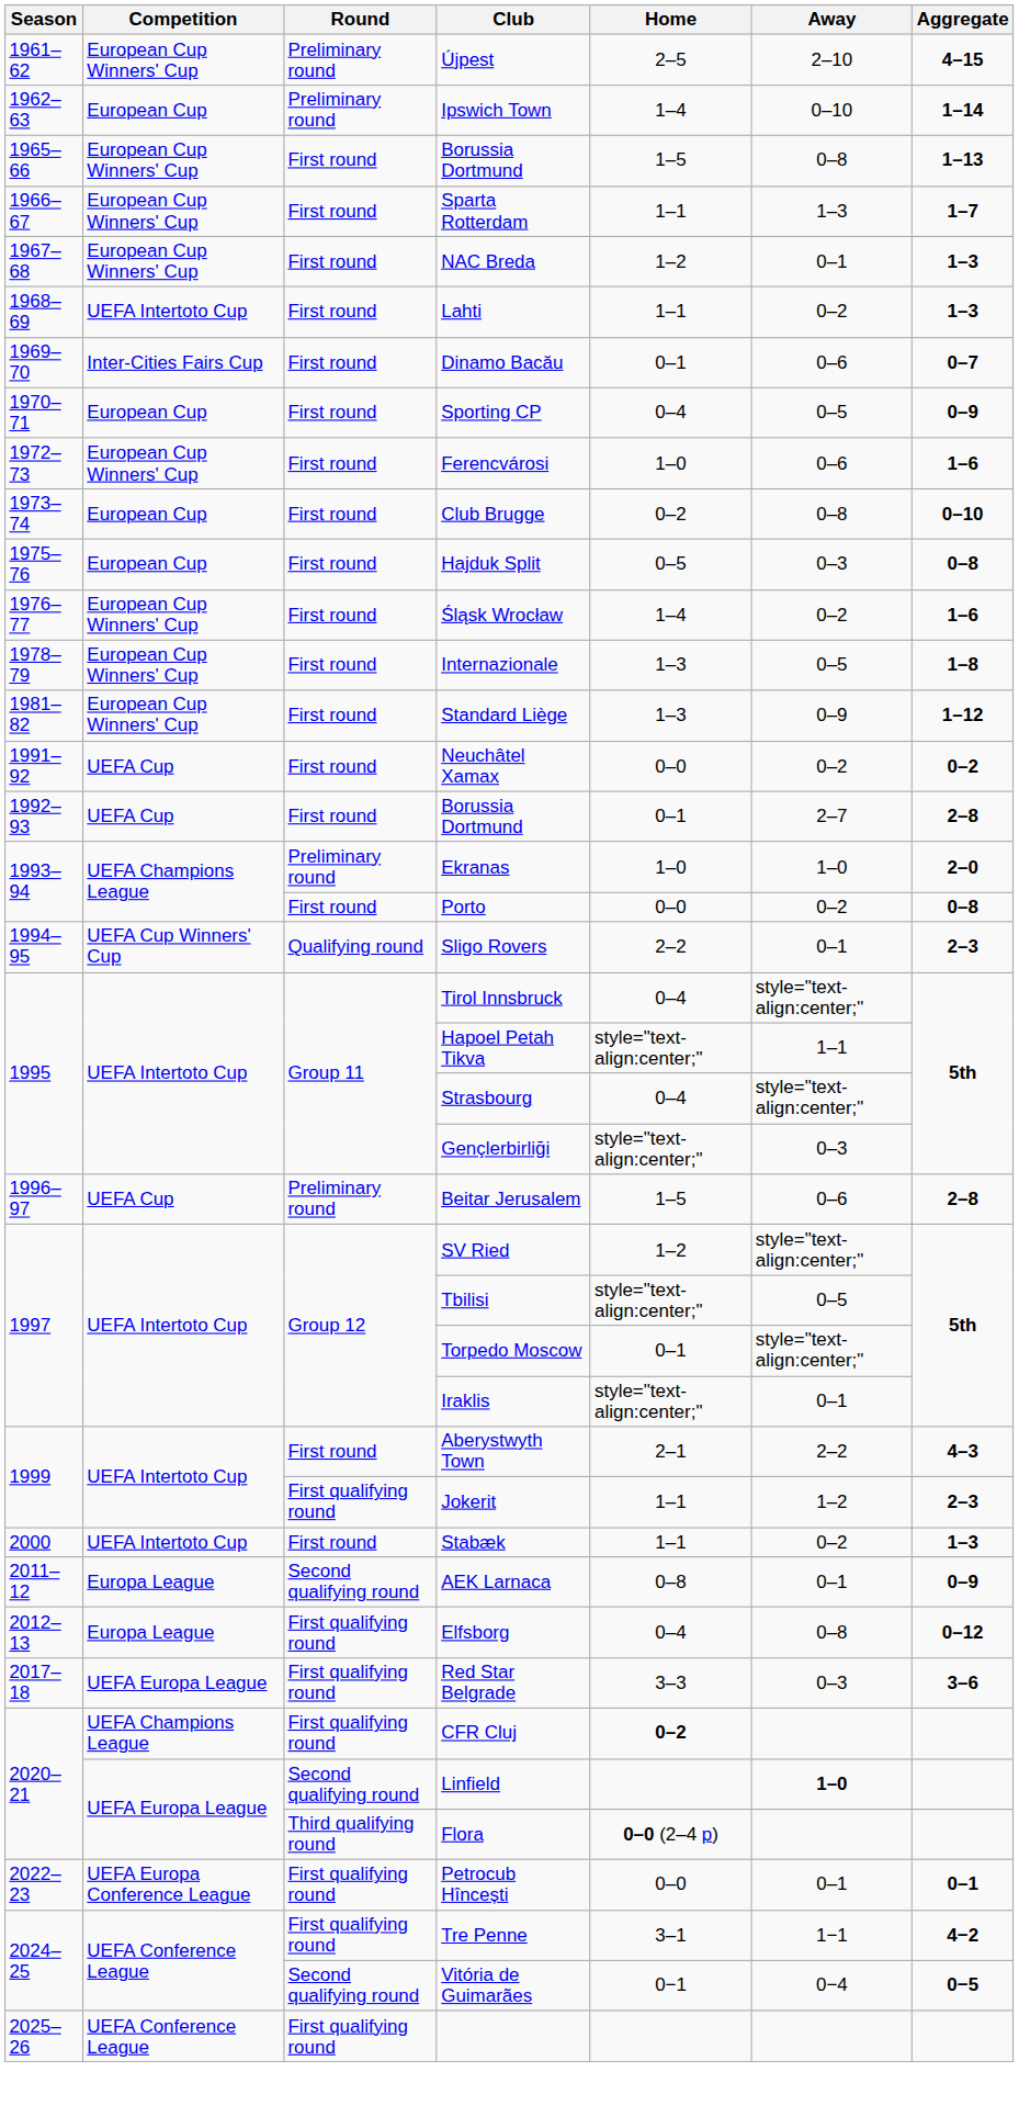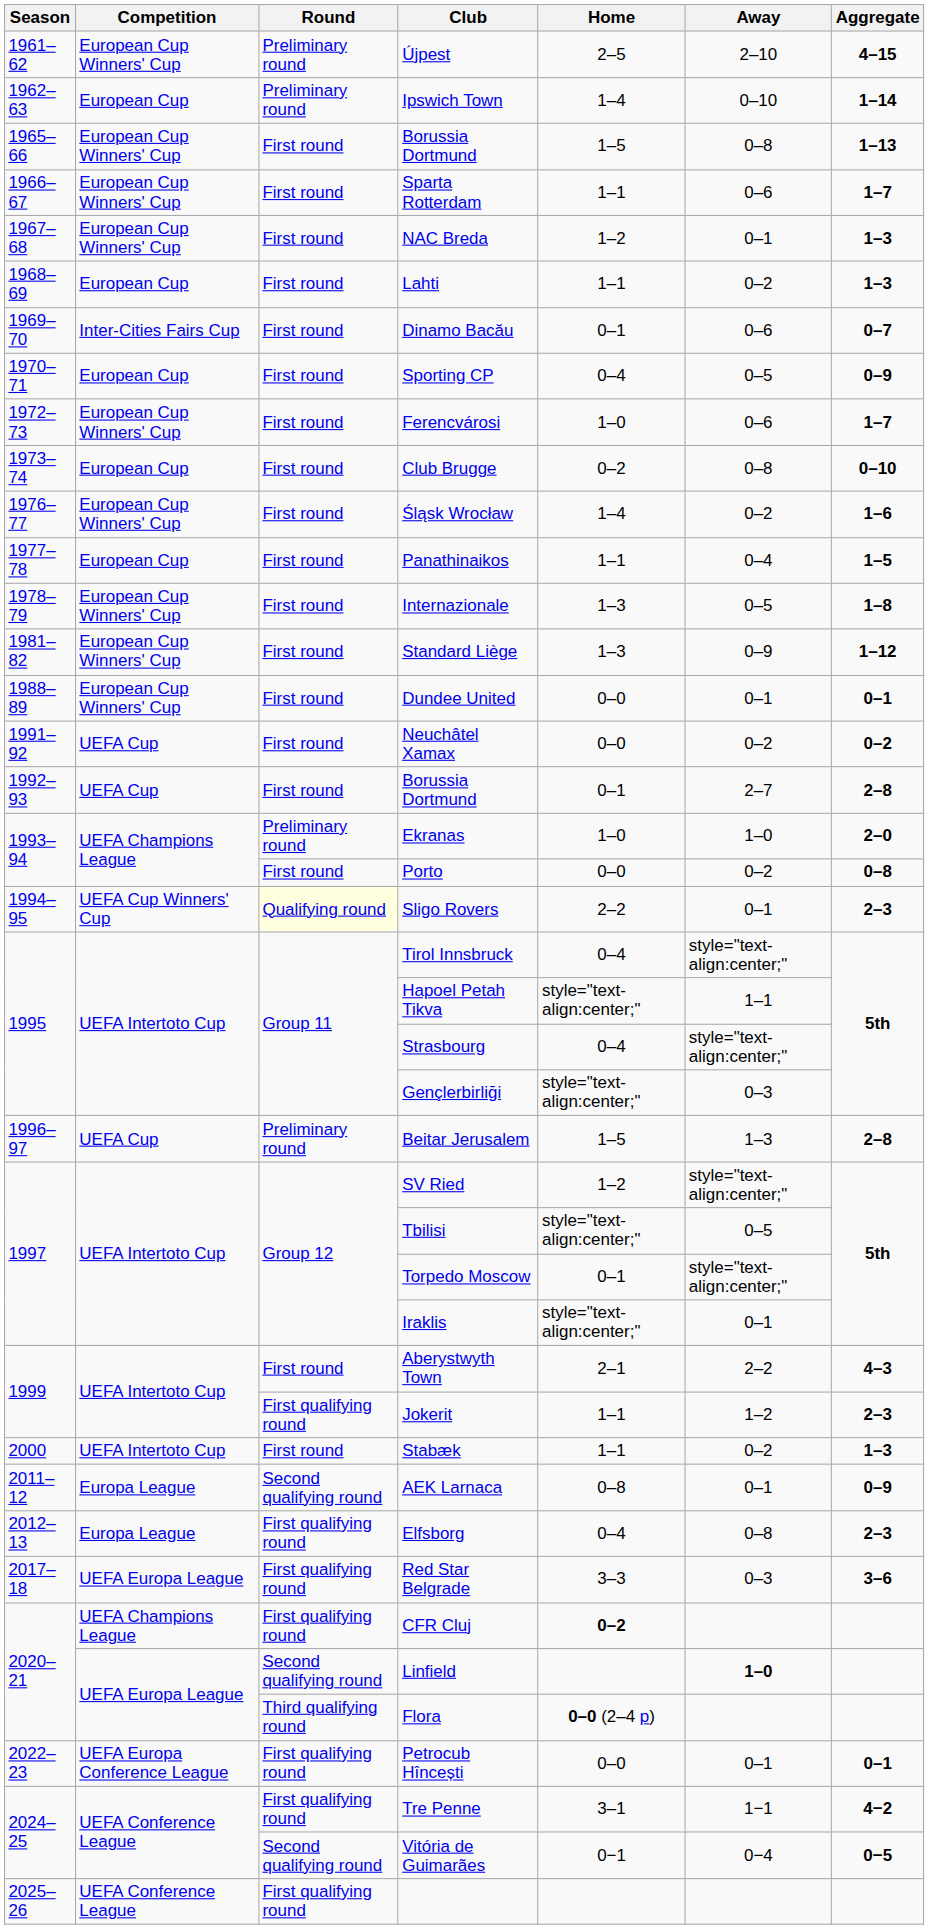Sparta Rotterdam | Away: 1–3 -> 0–6
Lahti | Competition: UEFA Intertoto Cup -> European Cup
Ferencvárosi | Aggregate: 1–6 -> 1–7
- row: 1975–76 | European Cup | First round | Hajduk Split | 0–5 | 0–3 | 0–8
+ row: 1977–78 | European Cup | First round | Panathinaikos | 1–1 | 0–4 | 1–5
+ row: 1988–89 | European Cup Winners' Cup | First round | Dundee United | 0–0 | 0–1 | 0–1
Sligo Rovers | Round: no background -> lightyellow background
Beitar Jerusalem | Away: 0–6 -> 1–3
Elfsborg | Aggregate: 0–12 -> 2–3
